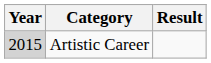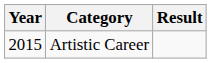row 2 | Year: lightgrey background -> no background
